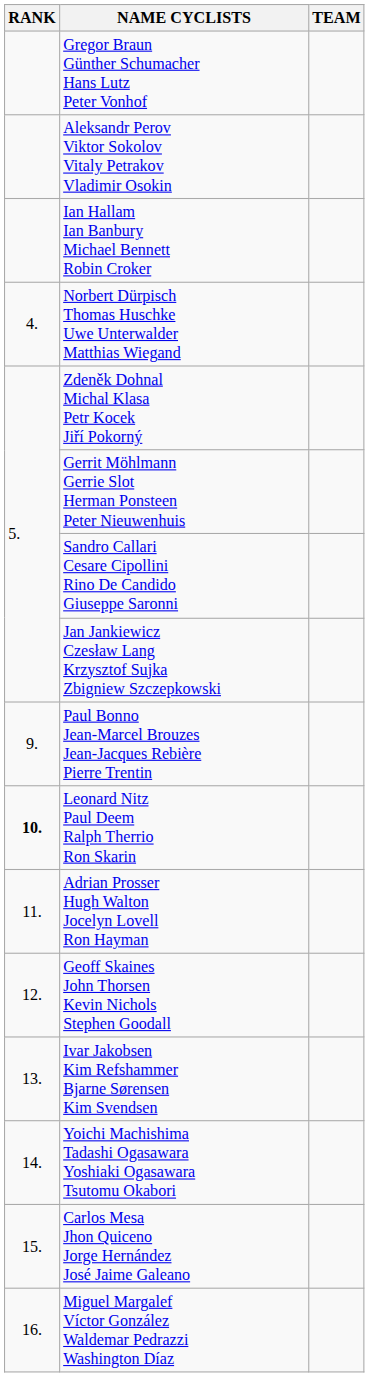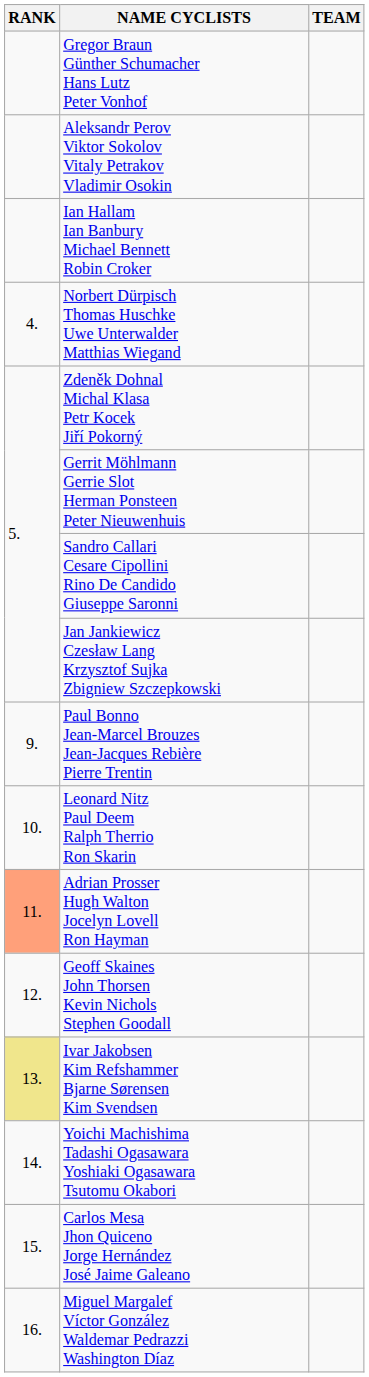Leonard Nitz Paul Deem Ralph Therrio Ron Skarin | RANK: bold -> normal
Adrian Prosser Hugh Walton Jocelyn Lovell Ron Hayman | RANK: no background -> lightsalmon background
Ivar Jakobsen Kim Refshammer Bjarne Sørensen Kim Svendsen | RANK: no background -> khaki background
